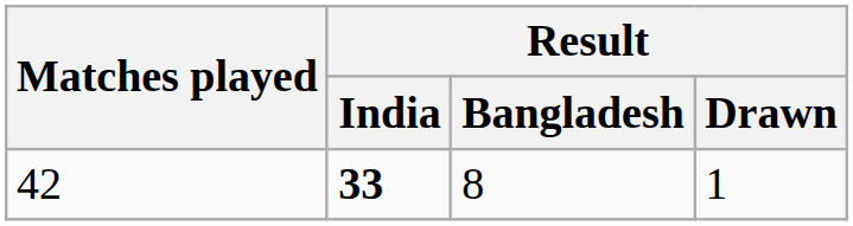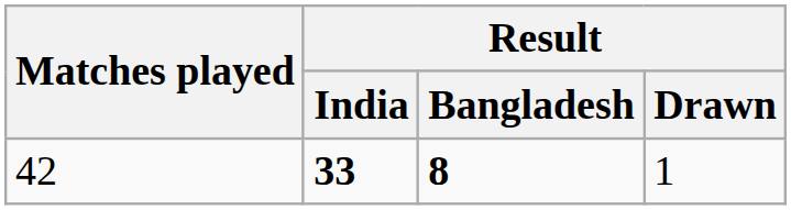42 | Result / Bangladesh: normal -> bold
